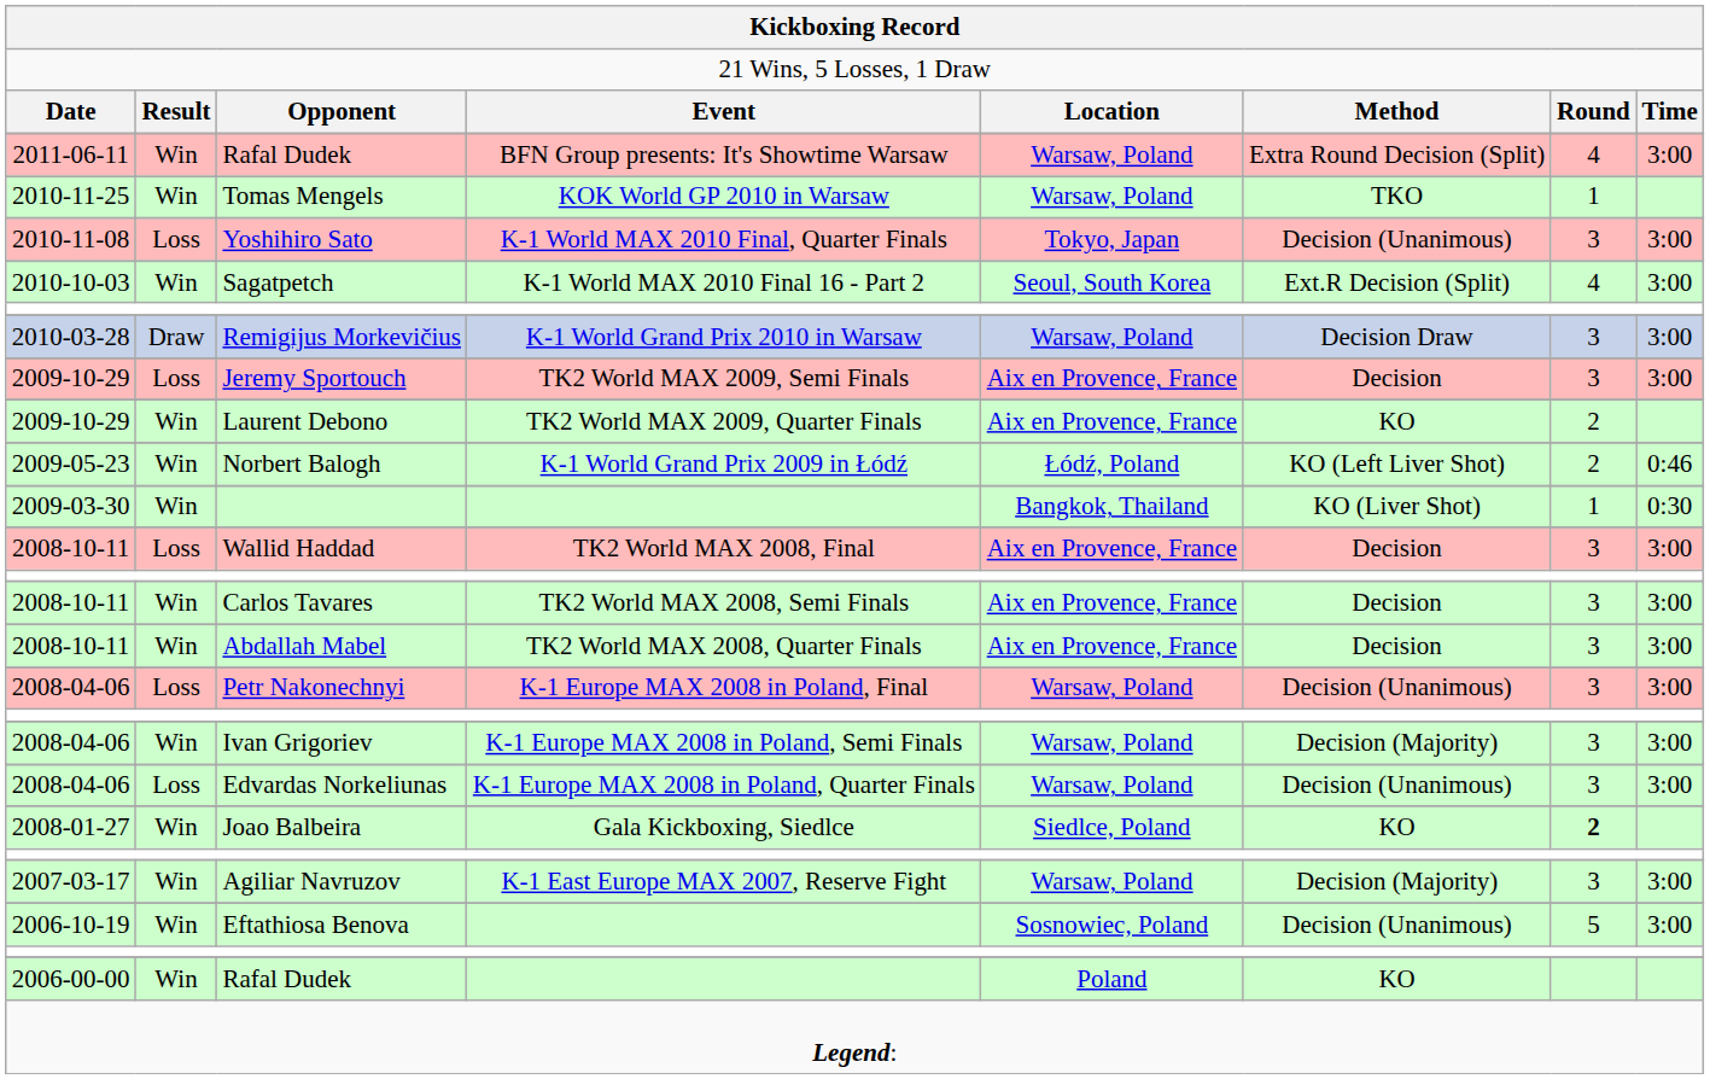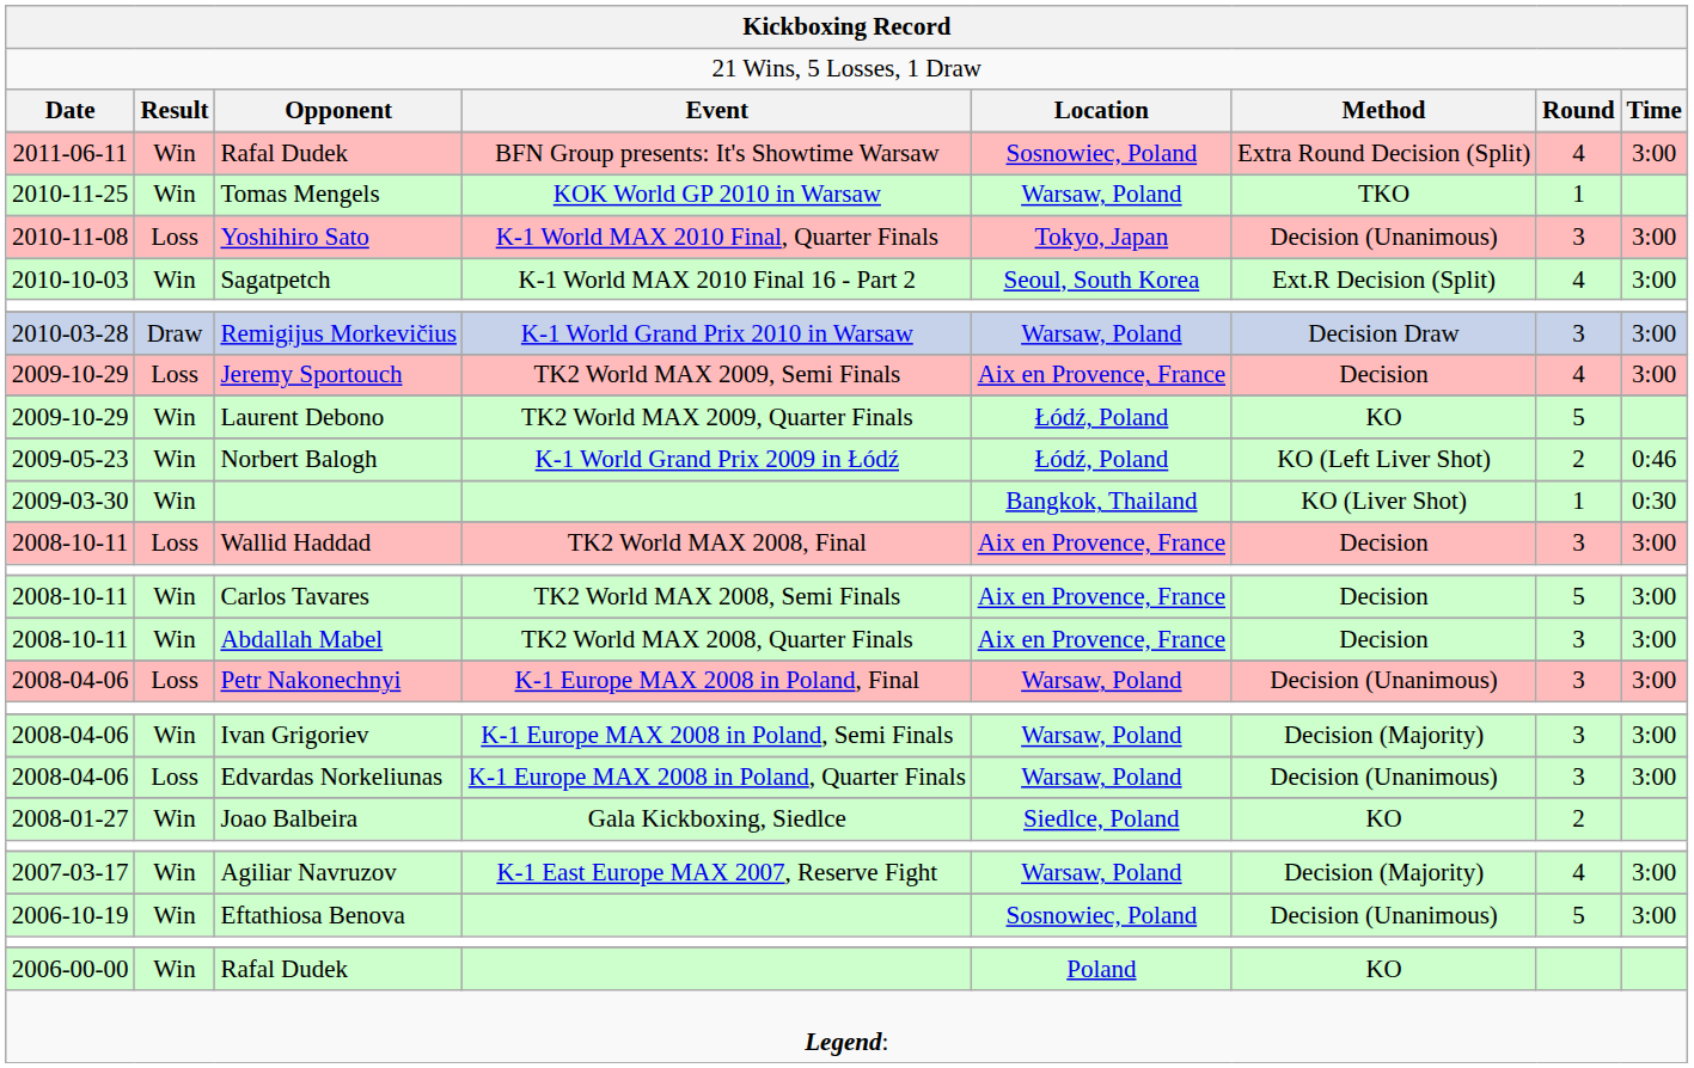Rafal Dudek / BFN Group presents: It's Showtime Warsaw | column 5: Warsaw, Poland -> Sosnowiec, Poland
Jeremy Sportouch | column 7: 3 -> 4
Laurent Debono | column 5: Aix en Provence, France -> Łódź, Poland
Laurent Debono | column 7: 2 -> 5
Carlos Tavares | column 7: 3 -> 5
Joao Balbeira | column 7: bold -> normal
Agiliar Navruzov | column 7: 3 -> 4
